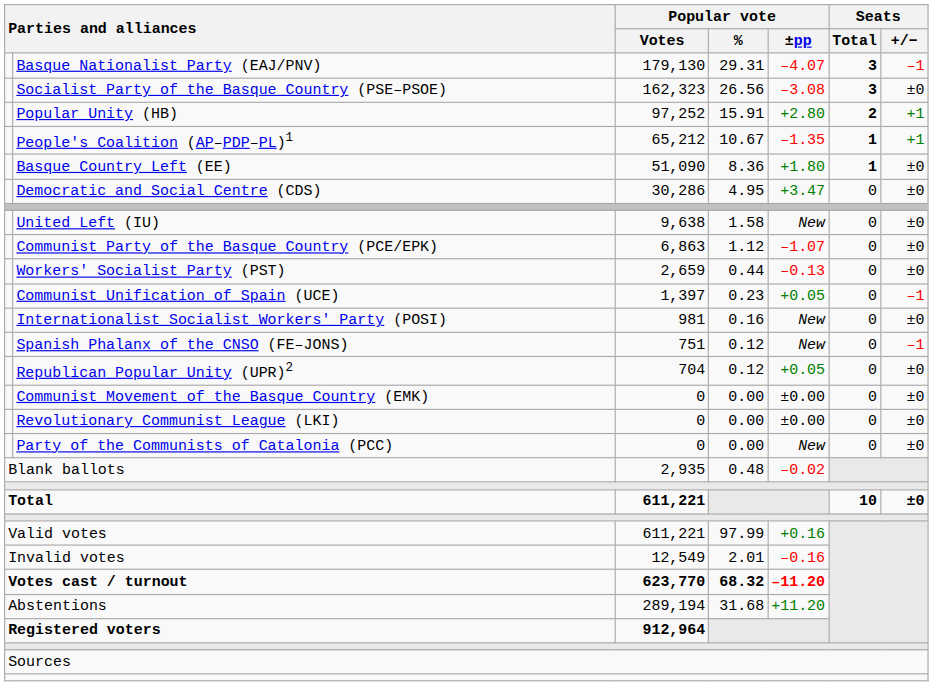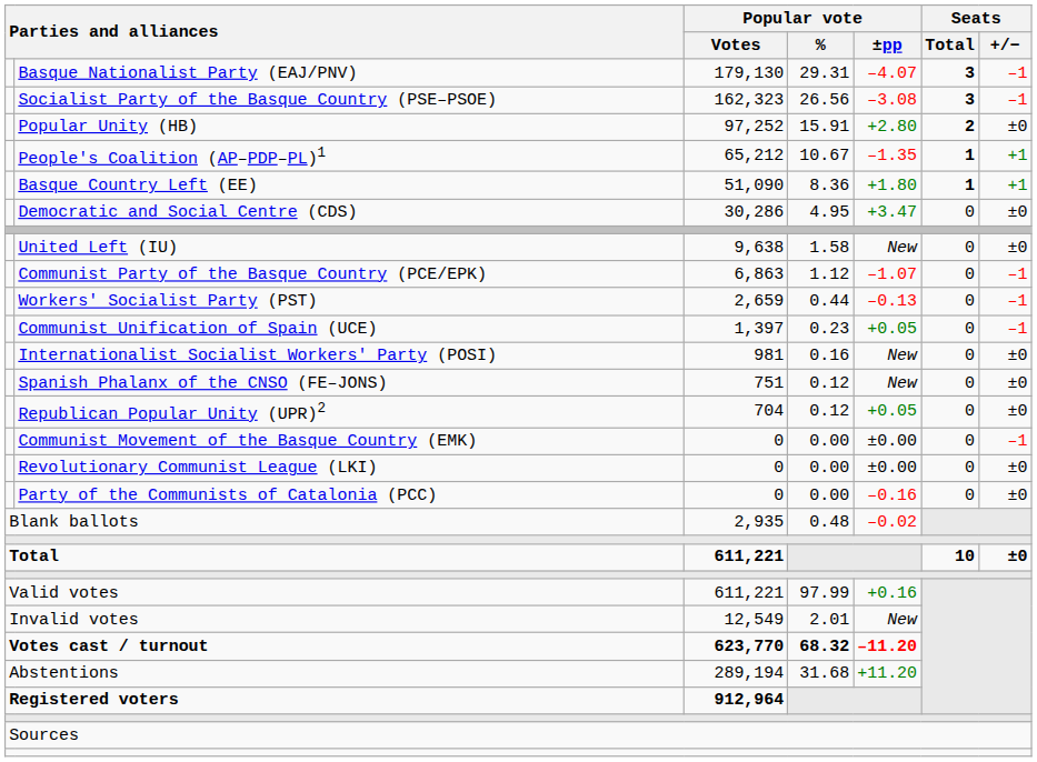Socialist Party of the Basque Country (PSE–PSOE) | Seats / +/−: ±0 -> –1
Popular Unity (HB) | Seats / +/−: +1 -> ±0
Basque Country Left (EE) | Seats / +/−: ±0 -> +1
Communist Party of the Basque Country (PCE/EPK) | Seats / +/−: ±0 -> –1
Workers' Socialist Party (PST) | Seats / +/−: ±0 -> –1
Spanish Phalanx of the CNSO (FE–JONS) | Seats / +/−: –1 -> ±0
Communist Movement of the Basque Country (EMK) | Seats / +/−: ±0 -> –1
Party of the Communists of Catalonia (PCC) | Popular vote / ±pp: New -> –0.16
Invalid votes | Popular vote / ±pp: –0.16 -> New
